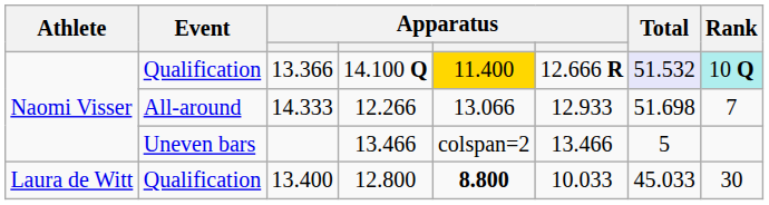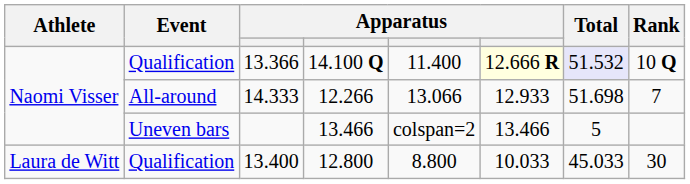13.366 | column 5: gold background -> no background
13.366 | column 6: no background -> lightyellow background
13.366 | Rank: paleturquoise background -> no background
13.400 | column 5: bold -> normal
